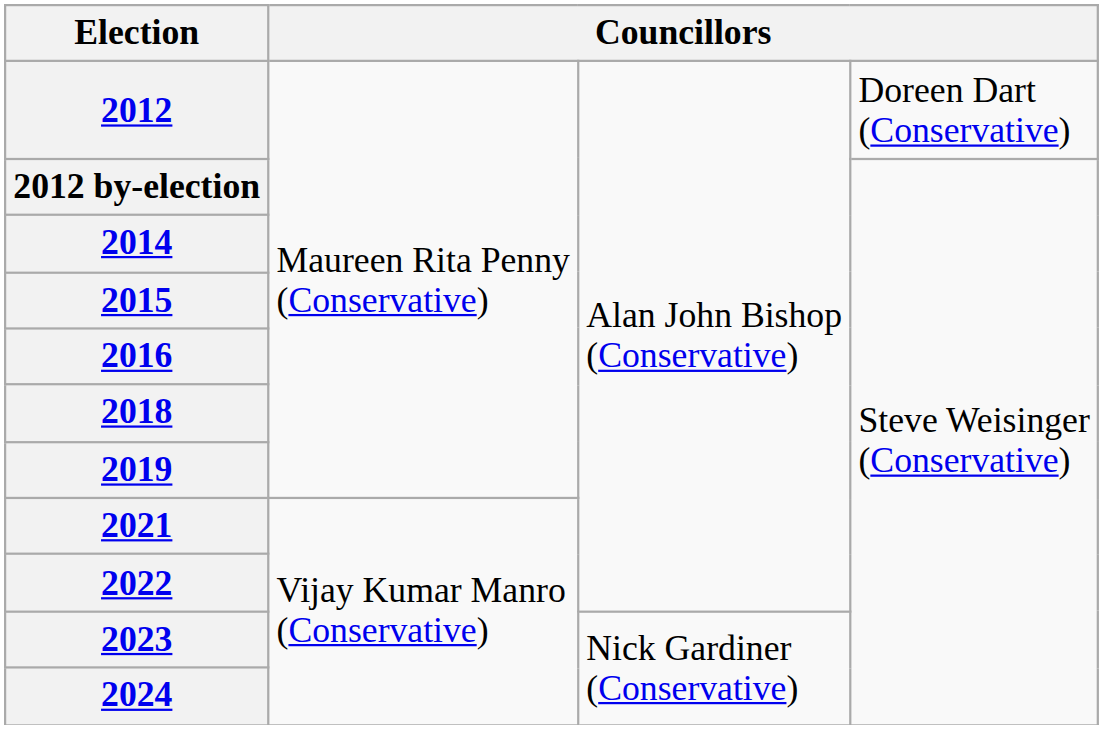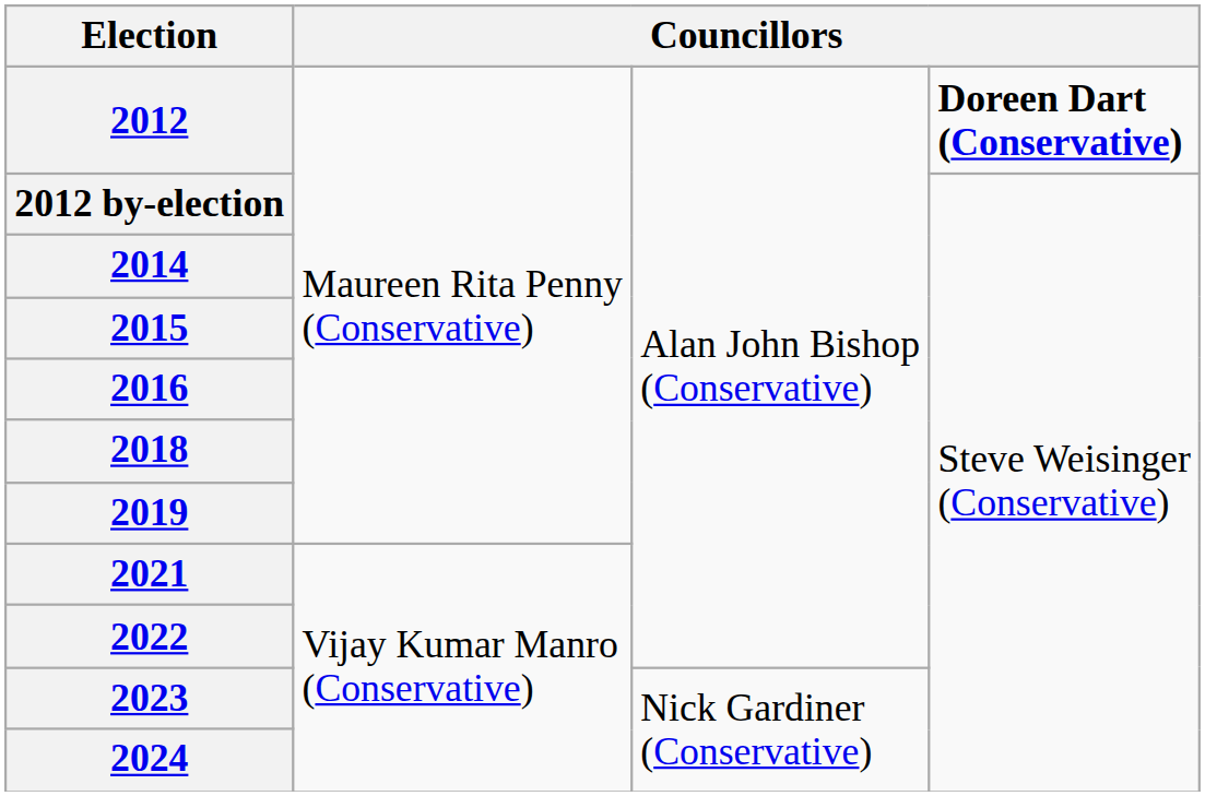2012 | column 4: normal -> bold
